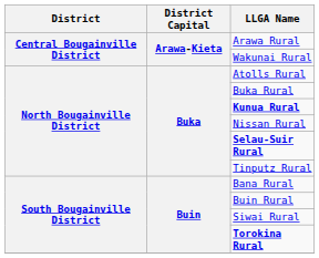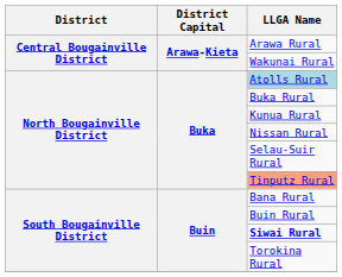Atolls Rural | LLGA Name: no background -> lightblue background
Kunua Rural | LLGA Name: bold -> normal
Selau-Suir Rural | LLGA Name: bold -> normal
Tinputz Rural | LLGA Name: no background -> lightsalmon background
Siwai Rural | LLGA Name: normal -> bold
Torokina Rural | LLGA Name: bold -> normal
